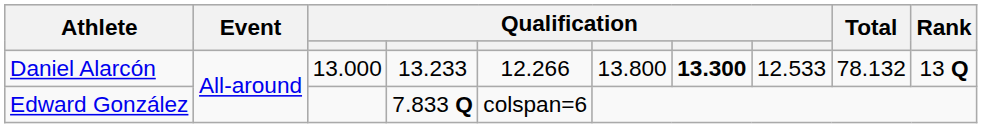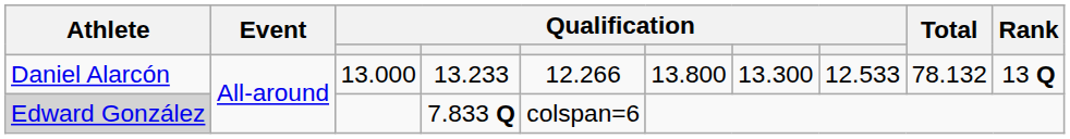row 3 | column 7: bold -> normal
row 4 | Athlete: no background -> lightgrey background
